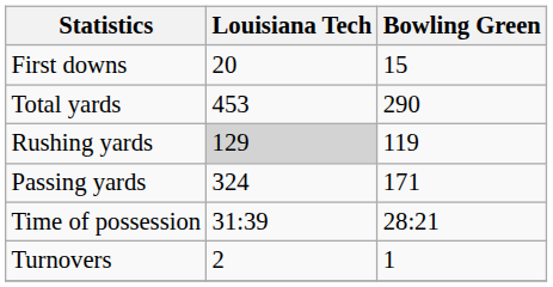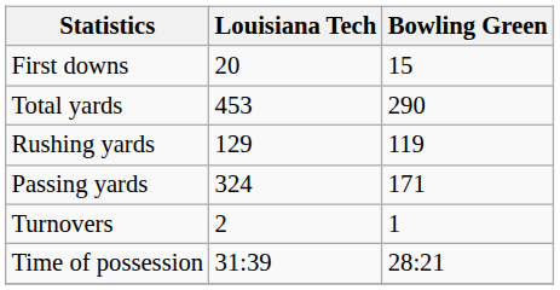Rushing yards | Louisiana Tech: lightgrey background -> no background
rows swapped: Turnovers <-> Time of possession
